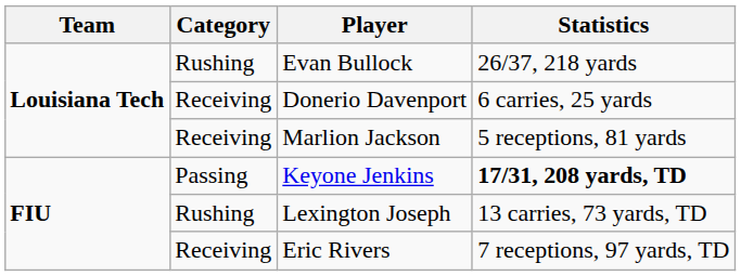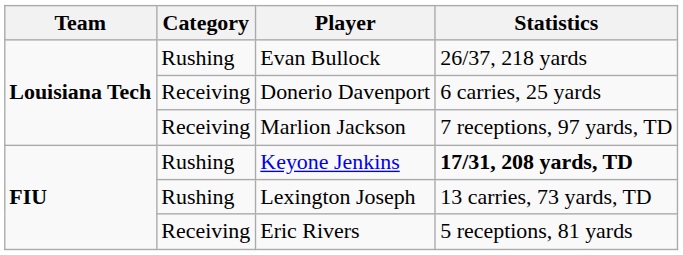Marlion Jackson | Statistics: 5 receptions, 81 yards -> 7 receptions, 97 yards, TD
Keyone Jenkins | Category: Passing -> Rushing
Eric Rivers | Statistics: 7 receptions, 97 yards, TD -> 5 receptions, 81 yards
